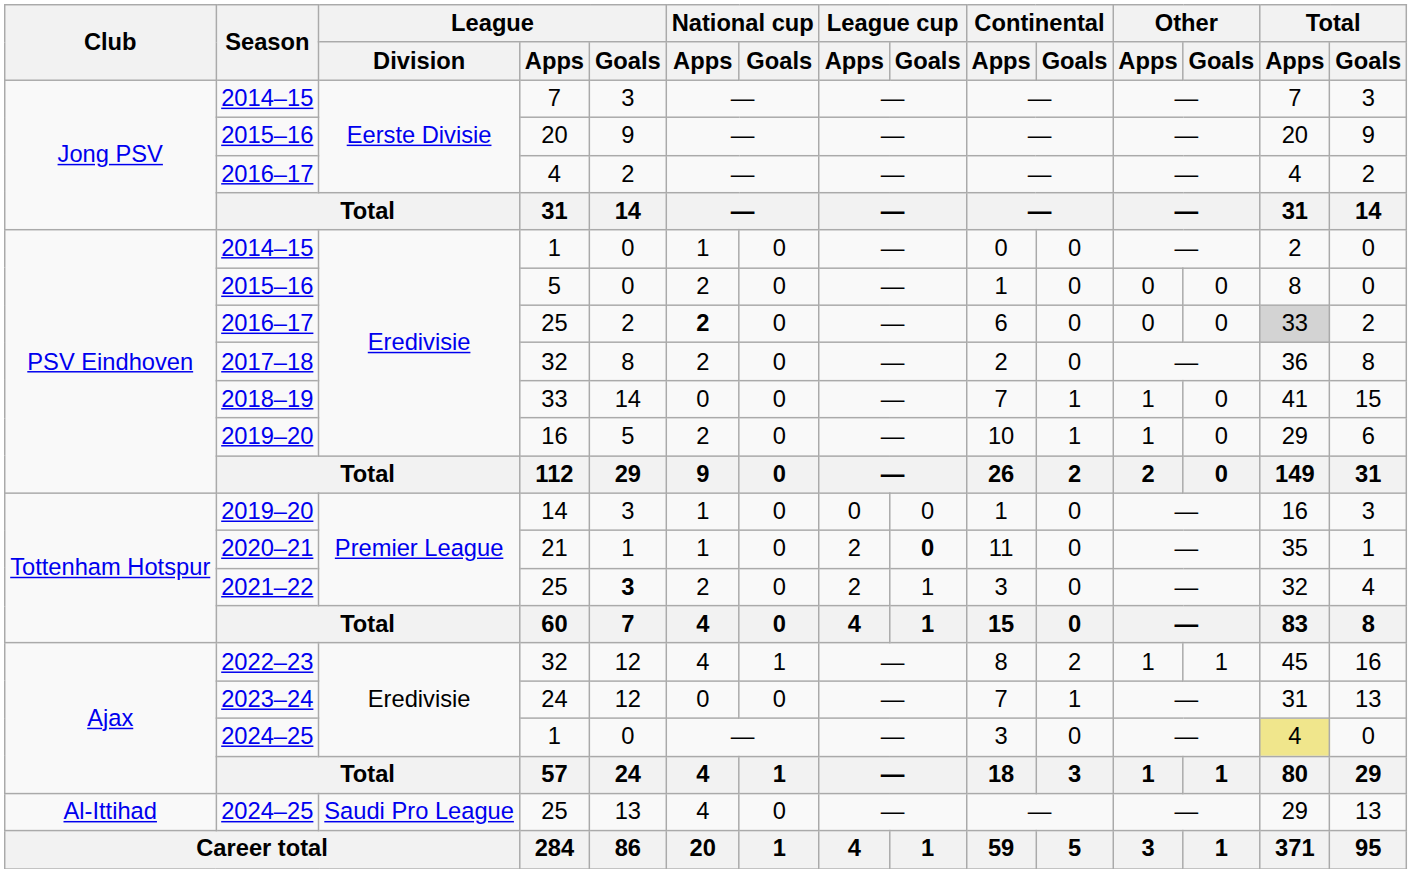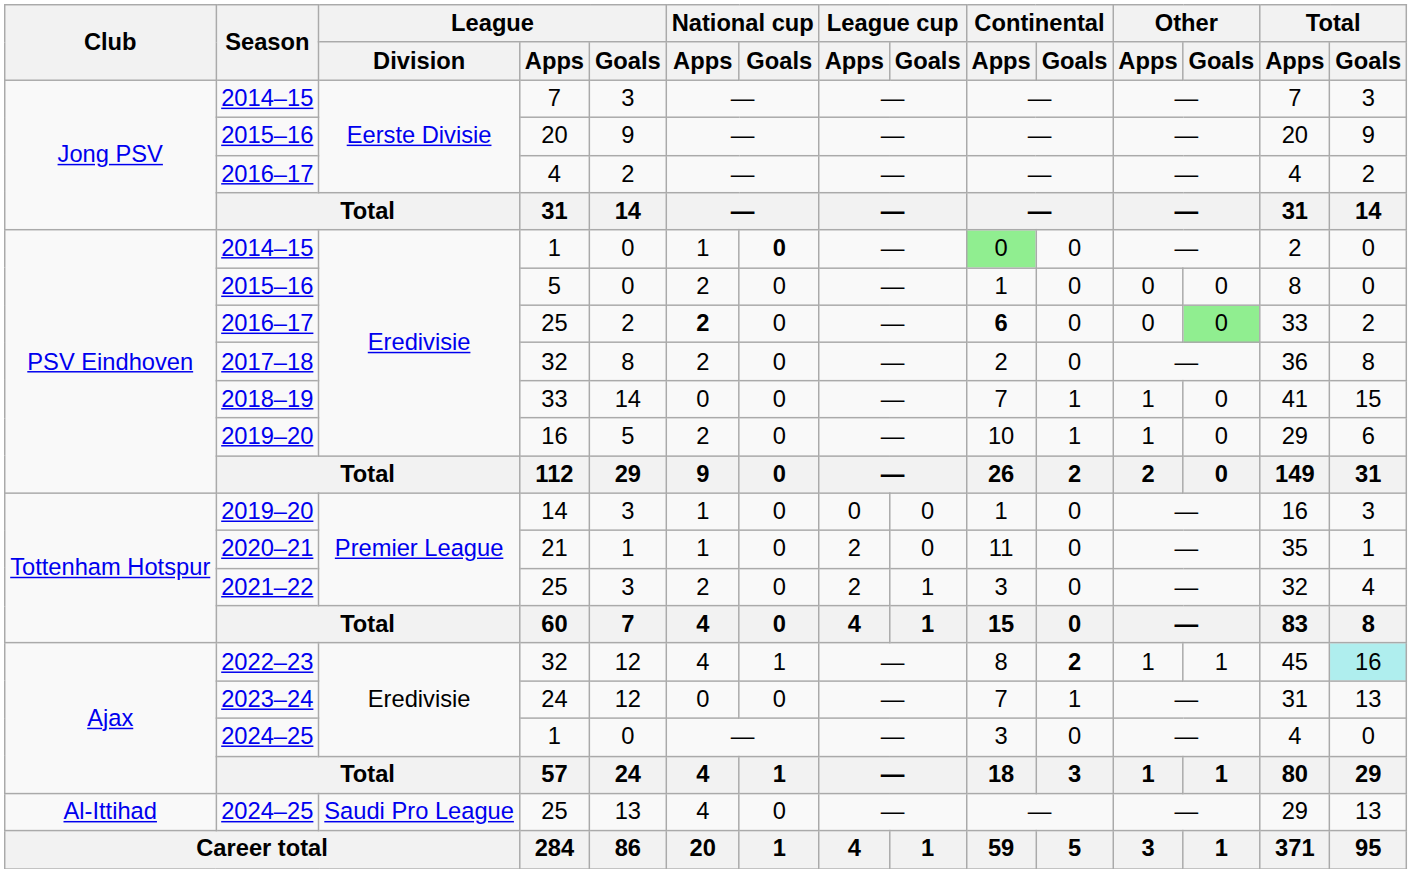2014–15 / 1 | National cup / Goals: normal -> bold
2014–15 / 1 | Continental / Apps: no background -> lightgreen background
2016–17 / 25 | Continental / Apps: normal -> bold
2016–17 / 25 | Other / Goals: no background -> lightgreen background
2016–17 / 25 | Total / Apps: lightgrey background -> no background
21 | League cup / Goals: bold -> normal
2021–22 / 25 | League / Goals: bold -> normal
2022–23 / 32 | Continental / Goals: normal -> bold
2022–23 / 32 | Total / Goals: no background -> paleturquoise background
2024–25 / 1 | Total / Apps: khaki background -> no background
